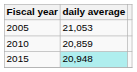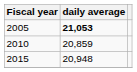2005 | daily average: normal -> bold
2015 | daily average: paleturquoise background -> no background
